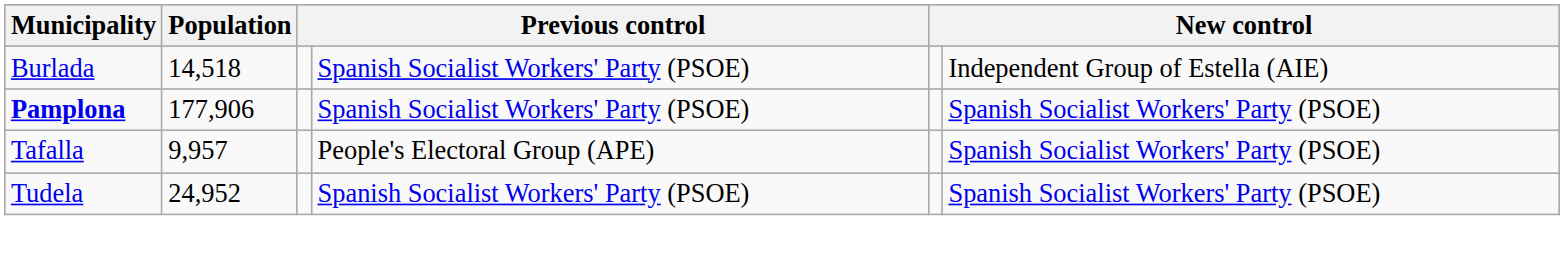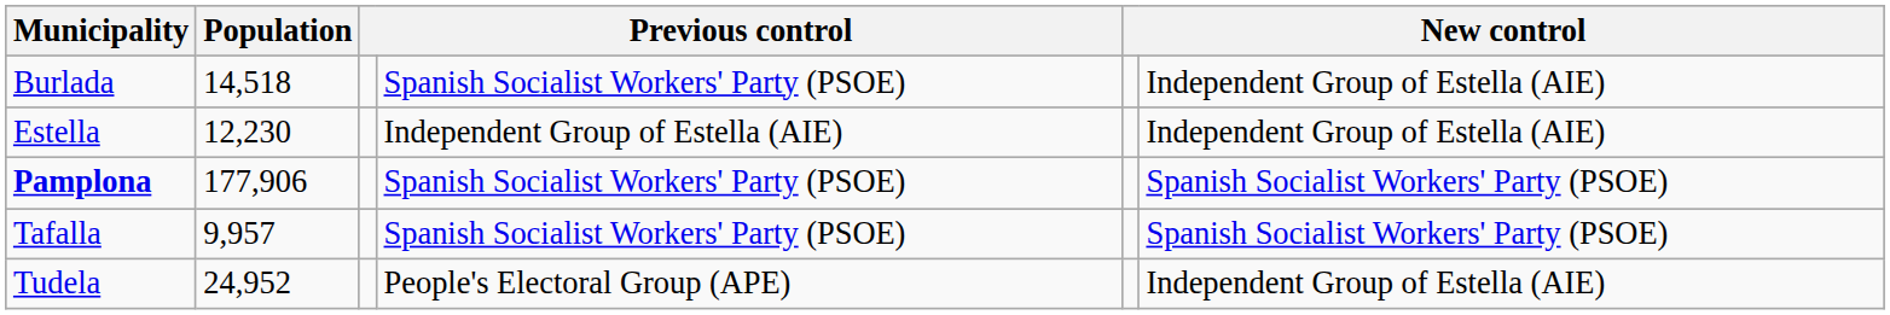+ row: Estella | 12,230 | Independent Group of Estella (AIE) | Independent Group of Estella (AIE)
Tafalla | column 4: People's Electoral Group (APE) -> Spanish Socialist Workers' Party (PSOE)
Tudela | column 4: Spanish Socialist Workers' Party (PSOE) -> People's Electoral Group (APE)
Tudela | column 6: Spanish Socialist Workers' Party (PSOE) -> Independent Group of Estella (AIE)
